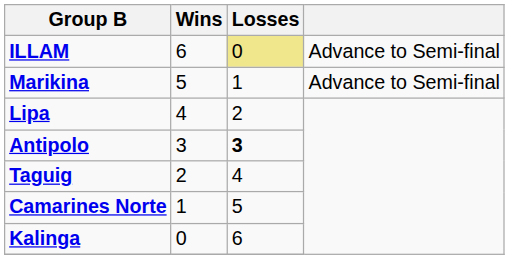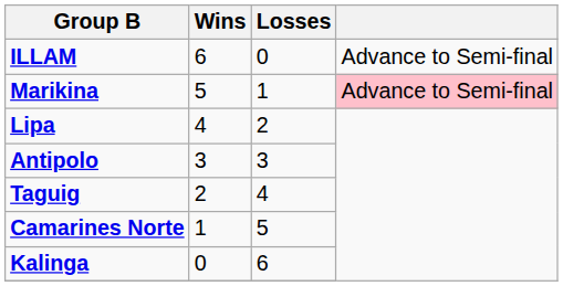ILLAM | Losses: khaki background -> no background
Marikina | column 4: no background -> pink background
Antipolo | Losses: bold -> normal
